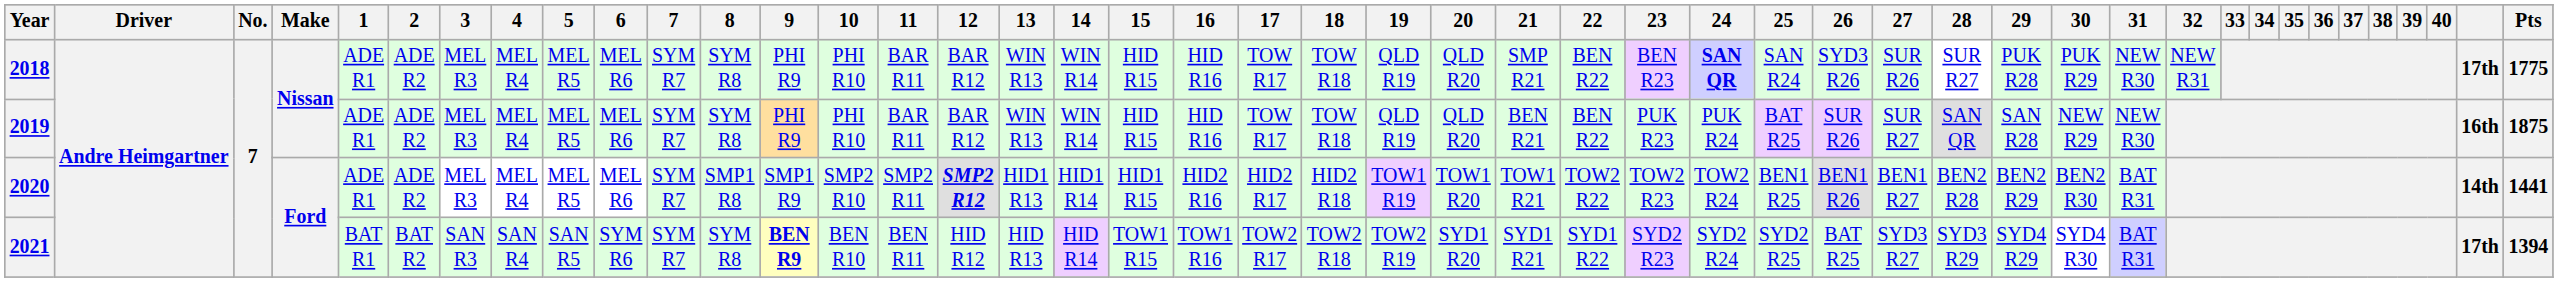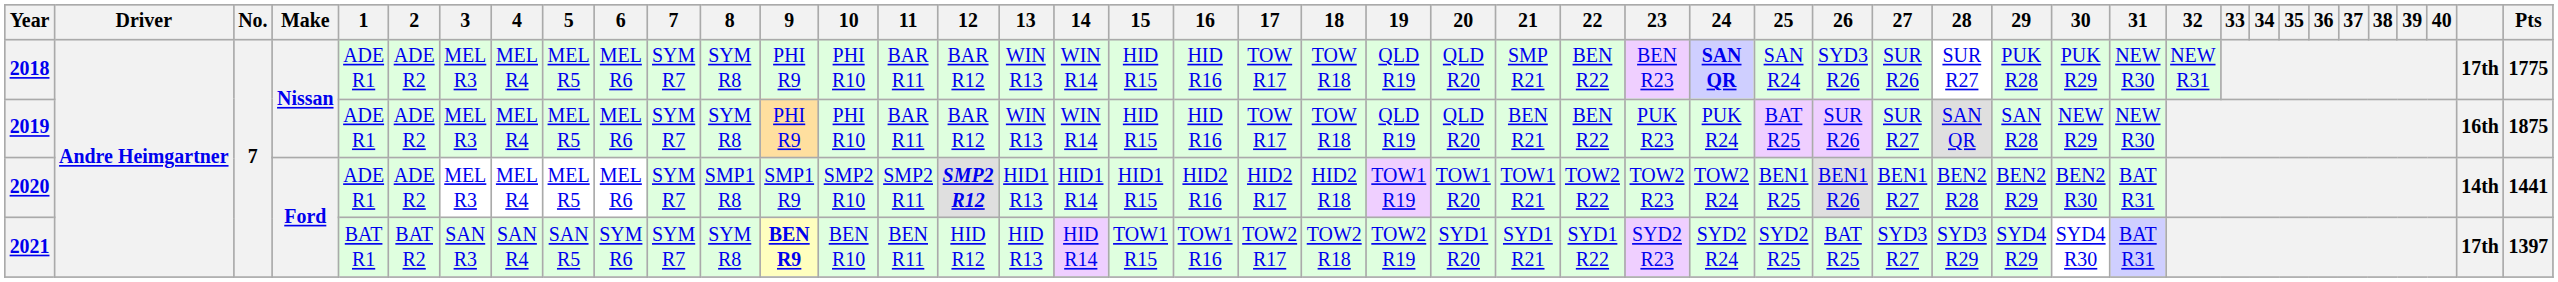2021 | Pts: 1394 -> 1397
